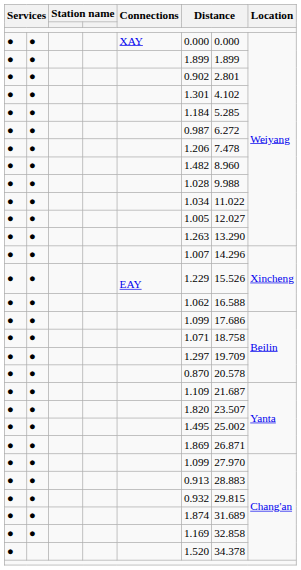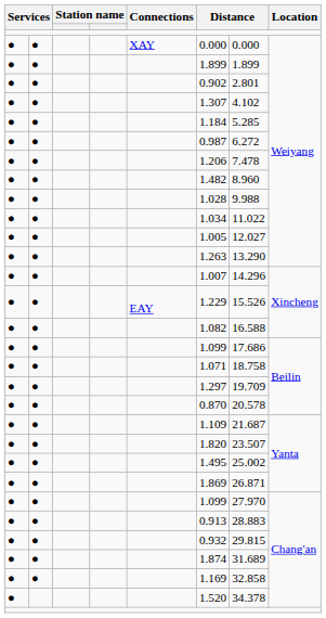row 7 | column 6: 1.301 -> 1.307
row 18 | column 6: 1.062 -> 1.082
